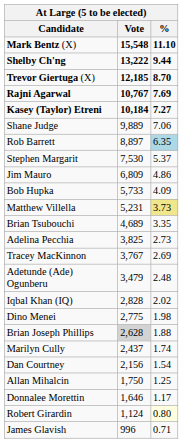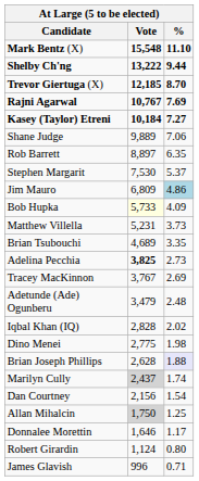Rob Barrett | %: lightblue background -> no background
Jim Mauro | %: no background -> lightblue background
Bob Hupka | Vote: no background -> lightyellow background
Matthew Villella | %: khaki background -> no background
Adelina Pecchia | Vote: normal -> bold
Brian Joseph Phillips | Vote: lightgrey background -> no background
Brian Joseph Phillips | %: no background -> lavender background
Marilyn Cully | Vote: no background -> lightgrey background
Allan Mihalcin | Vote: no background -> lightgrey background
Robert Girardin | %: lightyellow background -> no background
